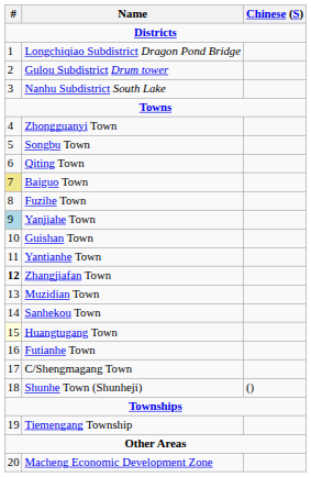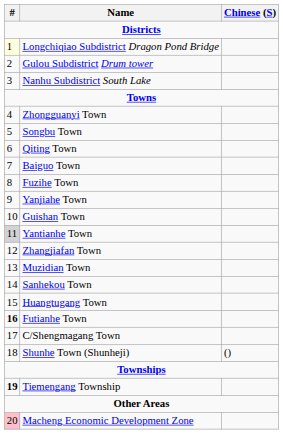Longchiqiao Subdistrict Dragon Pond Bridge | #: no background -> lightyellow background
Baiguo Town | #: khaki background -> no background
Yanjiahe Town | #: lightblue background -> no background
Yantianhe Town | #: no background -> lightgrey background
Zhangjiafan Town | #: bold -> normal
Huangtugang Town | #: lightyellow background -> no background
Futianhe Town | #: normal -> bold
Tiemengang Township | #: normal -> bold
Macheng Economic Development Zone | #: no background -> pink background
